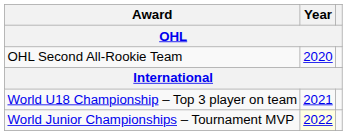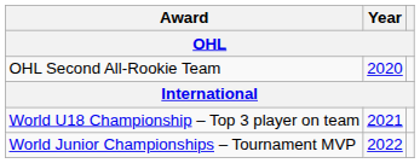World Junior Championships – Tournament MVP | Year: lightyellow background -> no background
